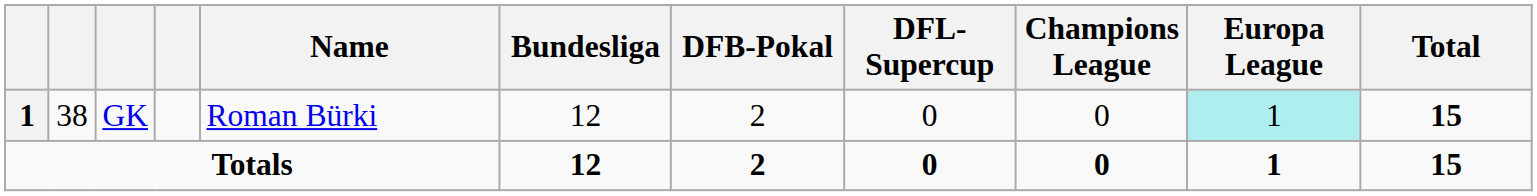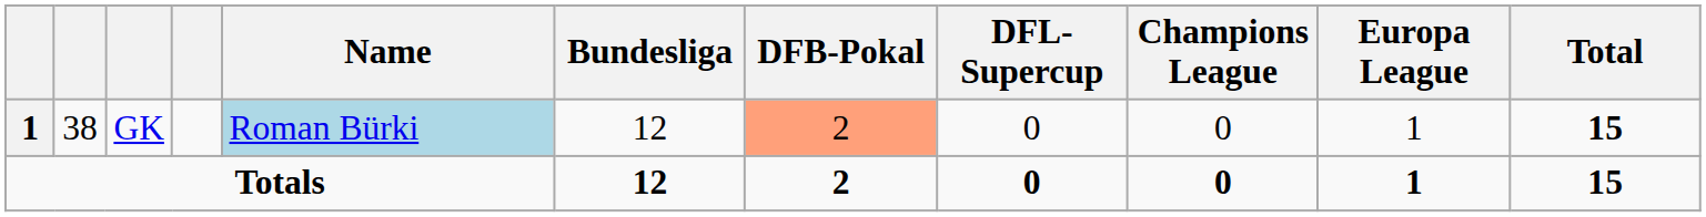row 2 | Name: no background -> lightblue background
row 2 | DFB-Pokal: no background -> lightsalmon background
row 2 | Europa League: paleturquoise background -> no background
